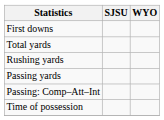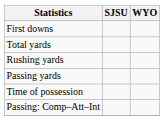rows swapped: Passing: Comp–Att–Int <-> Time of possession
